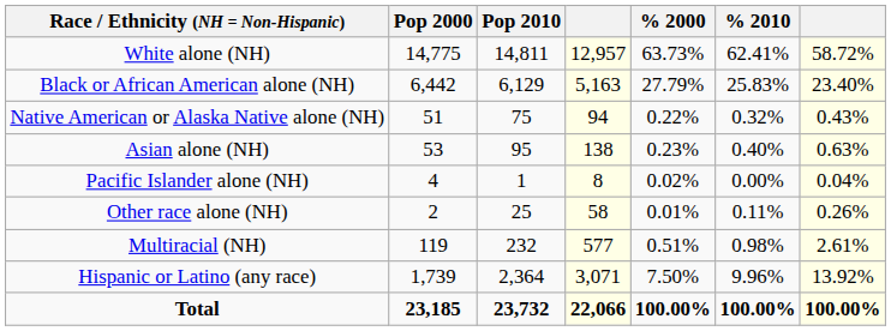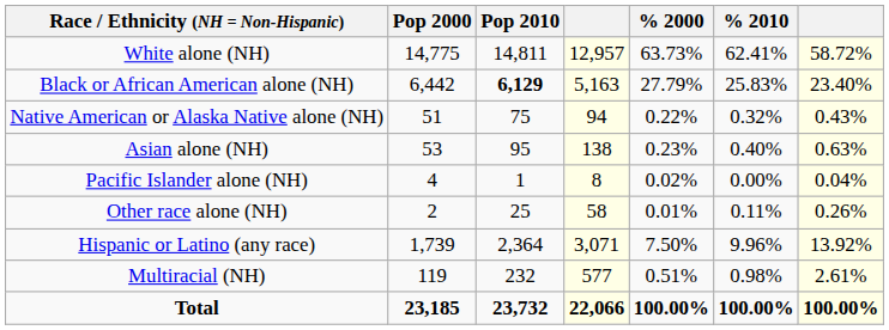Black or African American alone (NH) | Pop 2010: normal -> bold
rows swapped: Multiracial (NH) <-> Hispanic or Latino (any race)
